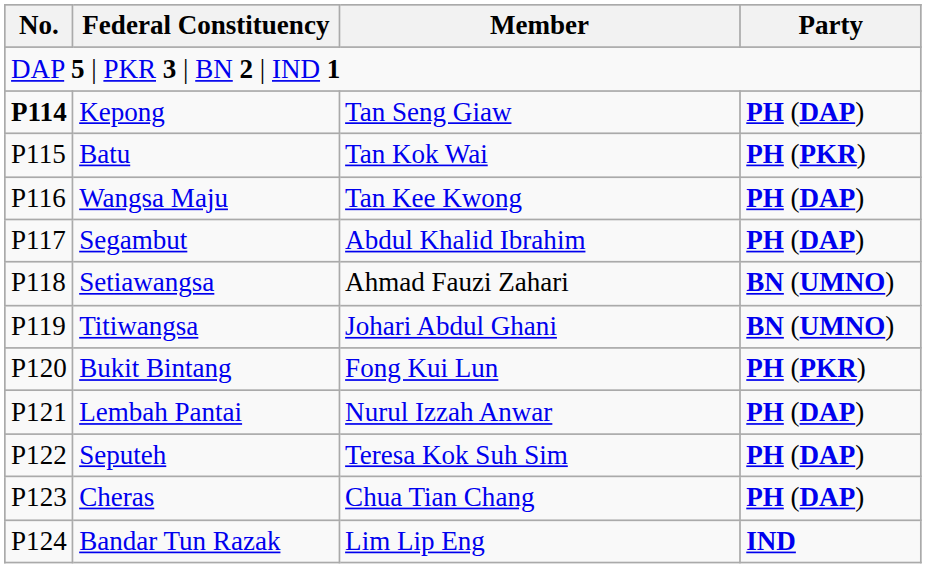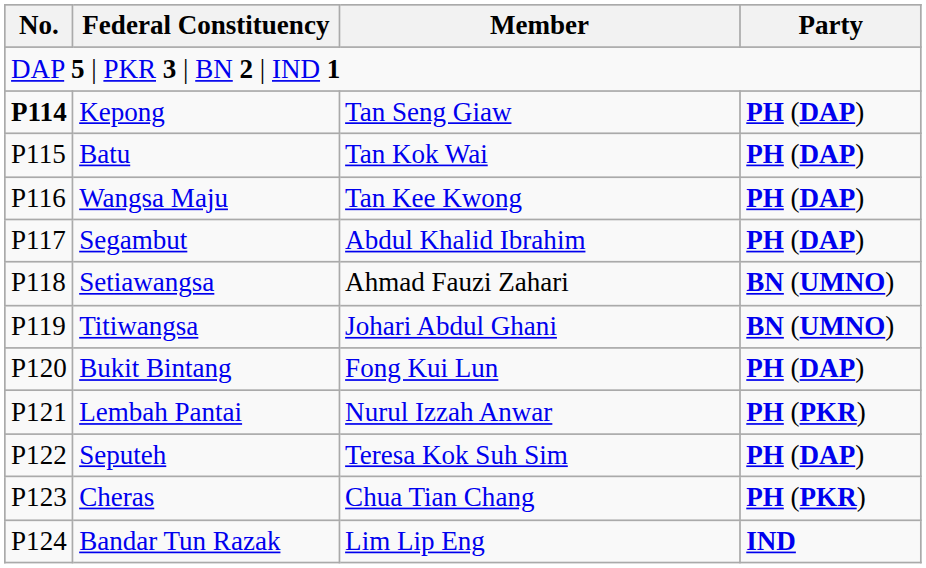Batu | Party: PH (PKR) -> PH (DAP)
Bukit Bintang | Party: PH (PKR) -> PH (DAP)
Lembah Pantai | Party: PH (DAP) -> PH (PKR)
Cheras | Party: PH (DAP) -> PH (PKR)
